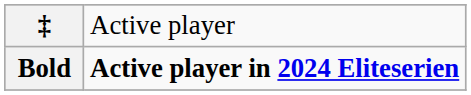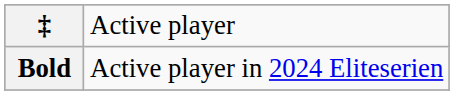Bold | column 2: bold -> normal
